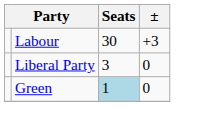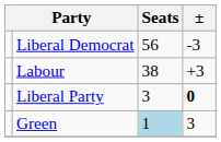+ row: Liberal Democrat | 56 | -3
Labour | Seats: 30 -> 38
Liberal Party | ±: normal -> bold
Green | ±: 0 -> 3
